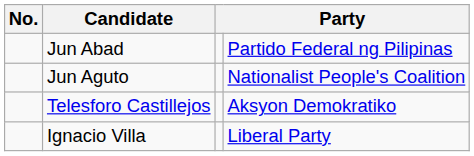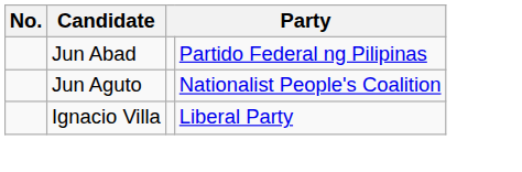- row: Telesforo Castillejos | Aksyon Demokratiko
